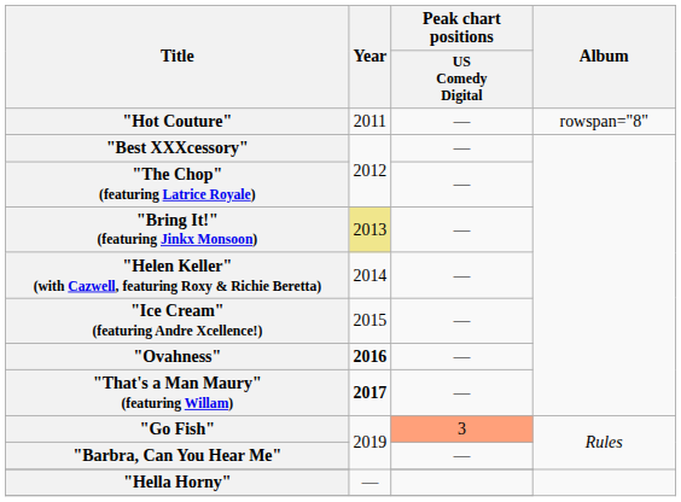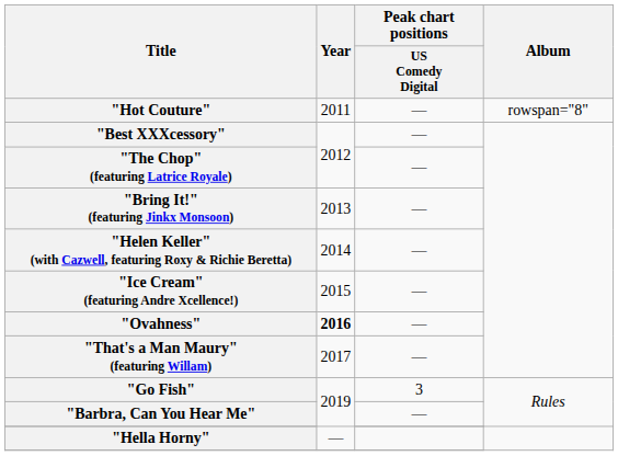"Bring It!" (featuring Jinkx Monsoon) | Year: khaki background -> no background
"That's a Man Maury" (featuring Willam) | Year: bold -> normal
"Go Fish" | Peak chart positions / US Comedy Digital: lightsalmon background -> no background
